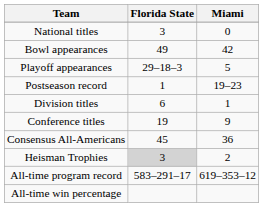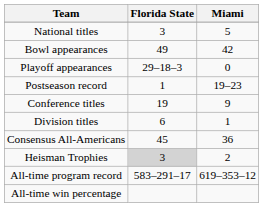National titles | Miami: 0 -> 5
Playoff appearances | Miami: 5 -> 0
rows swapped: Division titles <-> Conference titles
